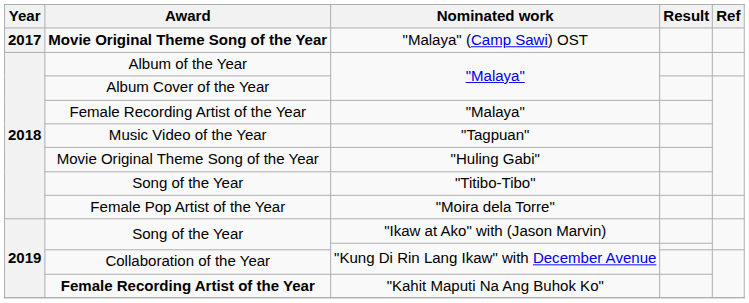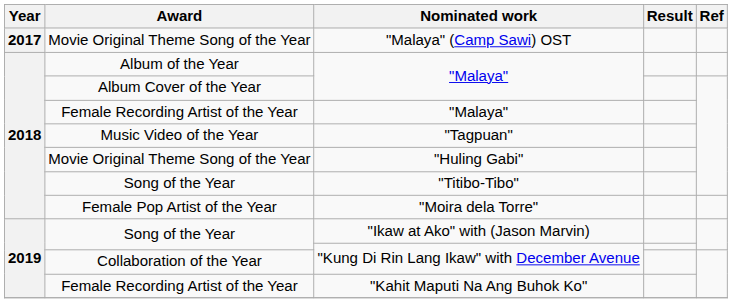"Malaya" (Camp Sawi) OST | Award: bold -> normal
"Kahit Maputi Na Ang Buhok Ko" | Award: bold -> normal
